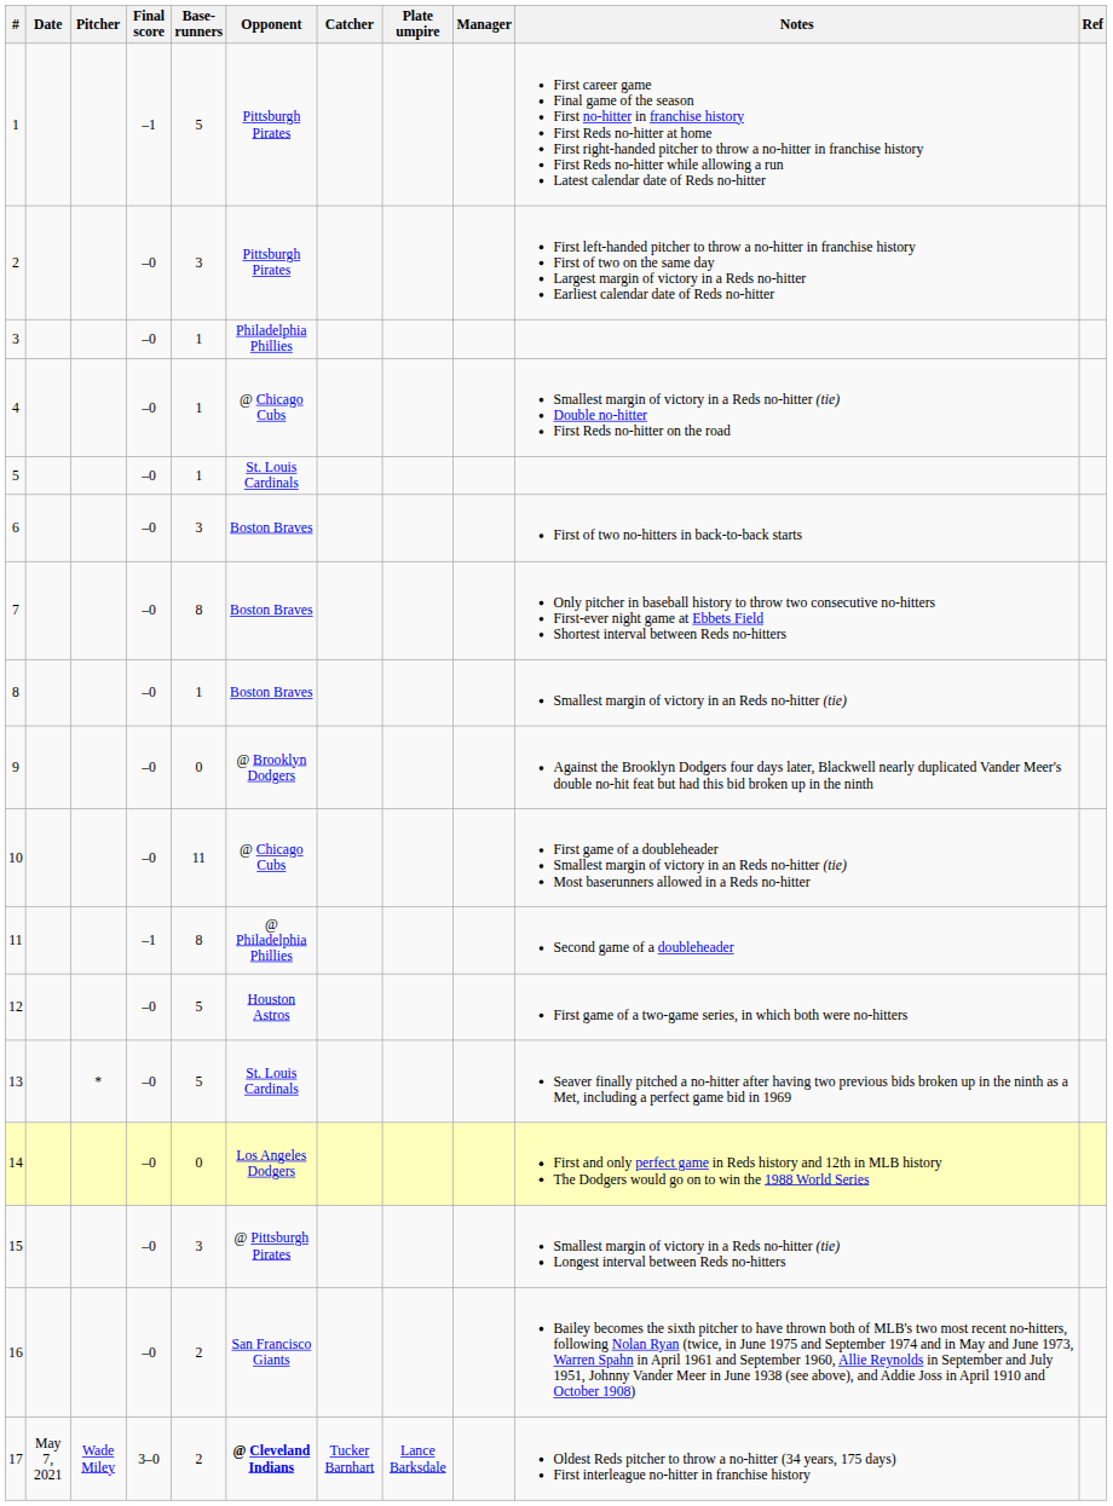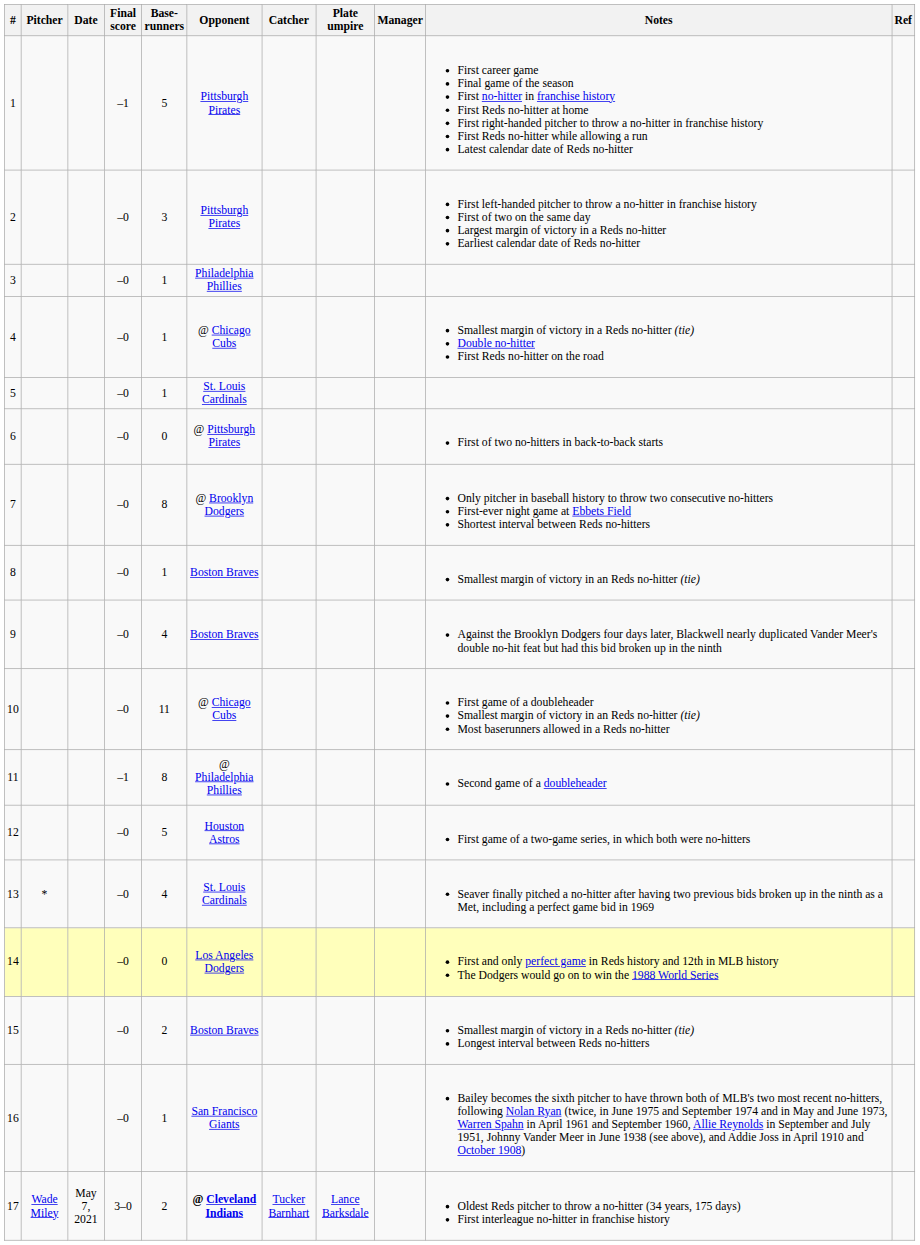columns swapped: Date <-> Pitcher
6 | Base- runners: 3 -> 0
6 | Opponent: Boston Braves -> @ Pittsburgh Pirates
7 | Opponent: Boston Braves -> @ Brooklyn Dodgers
9 | Base- runners: 0 -> 4
9 | Opponent: @ Brooklyn Dodgers -> Boston Braves
13 | Base- runners: 5 -> 4
15 | Base- runners: 3 -> 2
15 | Opponent: @ Pittsburgh Pirates -> Boston Braves
16 | Base- runners: 2 -> 1
